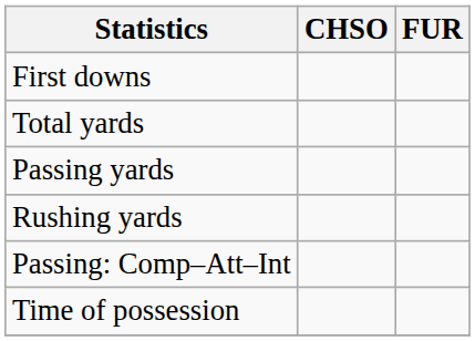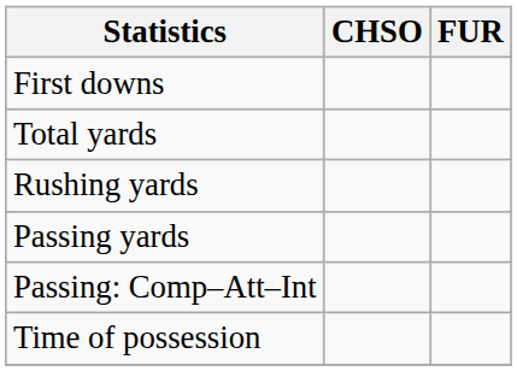rows swapped: Rushing yards <-> Passing yards
